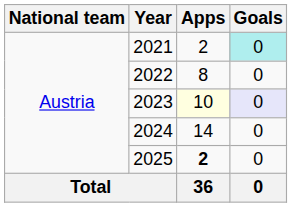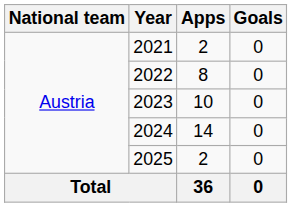2021 | Goals: paleturquoise background -> no background
2023 | Apps: lightyellow background -> no background
2023 | Goals: lavender background -> no background
2025 | Apps: bold -> normal
